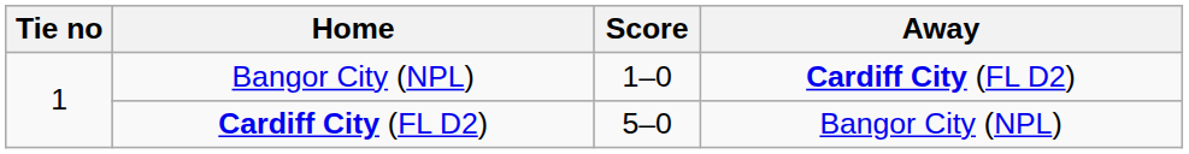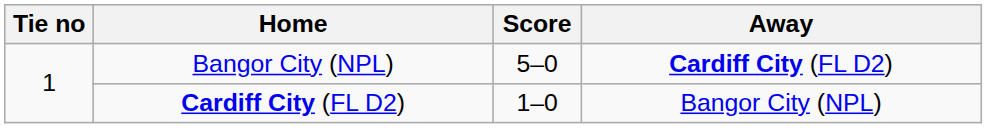row 2 | Score: 1–0 -> 5–0
row 3 | Score: 5–0 -> 1–0
